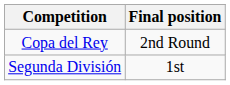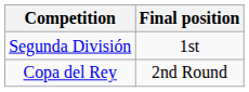rows swapped: Segunda División <-> Copa del Rey
